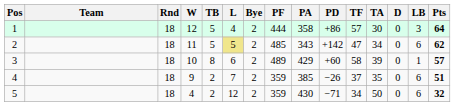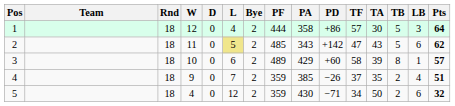columns swapped: D <-> TB
row 3 | TA: 34 -> 43
row 5 | LB: 6 -> 4
